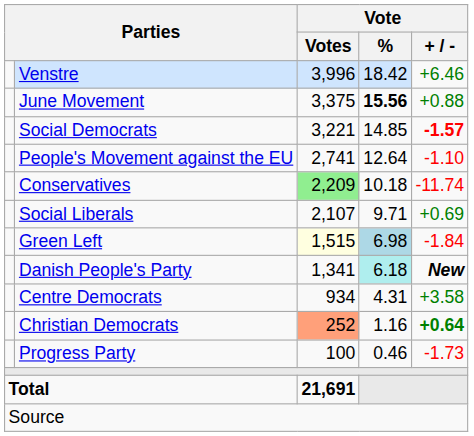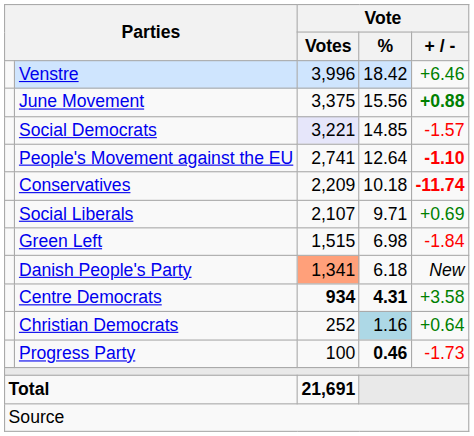June Movement | Vote / %: bold -> normal
June Movement | Vote / + / -: normal -> bold
Social Democrats | Vote / Votes: no background -> lavender background
Social Democrats | Vote / + / -: bold -> normal
People's Movement against the EU | Vote / + / -: normal -> bold
Conservatives | Vote / Votes: lightgreen background -> no background
Conservatives | Vote / + / -: normal -> bold
Green Left | Vote / Votes: lightyellow background -> no background
Green Left | Vote / %: lightblue background -> no background
Danish People's Party | Vote / Votes: no background -> lightsalmon background
Danish People's Party | Vote / %: paleturquoise background -> no background
Danish People's Party | Vote / + / -: bold -> normal
Centre Democrats | Vote / Votes: normal -> bold
Centre Democrats | Vote / %: normal -> bold
Christian Democrats | Vote / Votes: lightsalmon background -> no background
Christian Democrats | Vote / %: no background -> lightblue background
Christian Democrats | Vote / + / -: bold -> normal
Progress Party | Vote / %: normal -> bold
